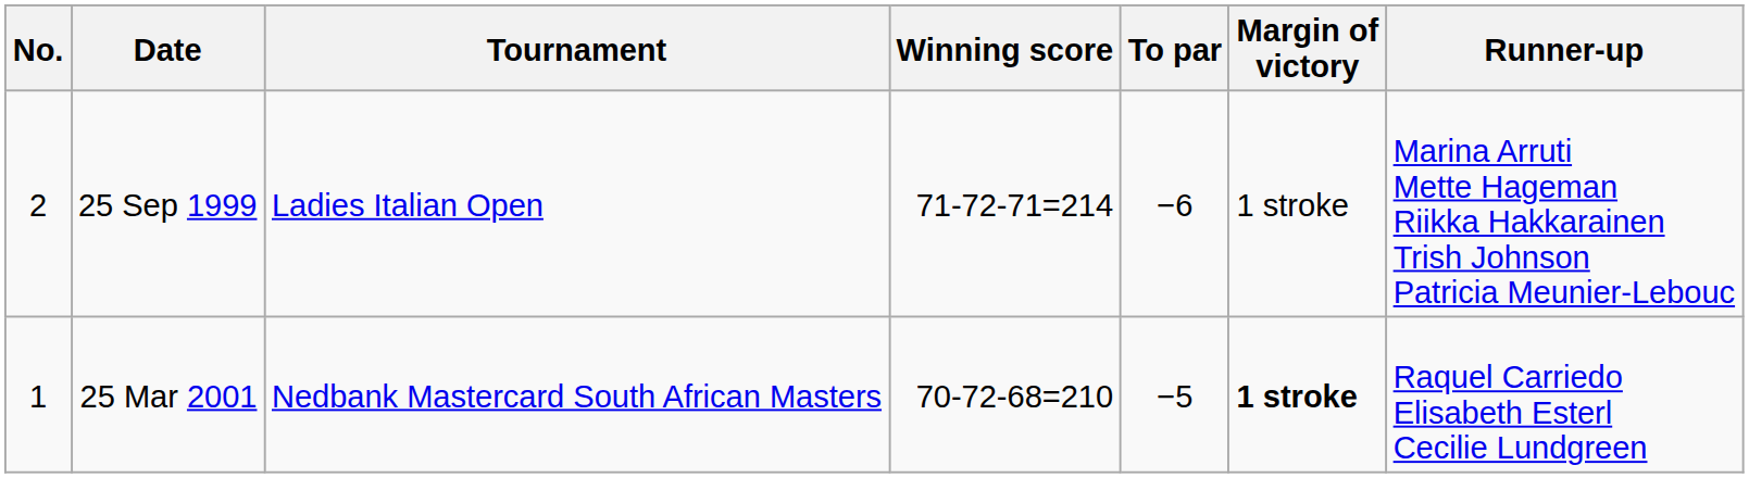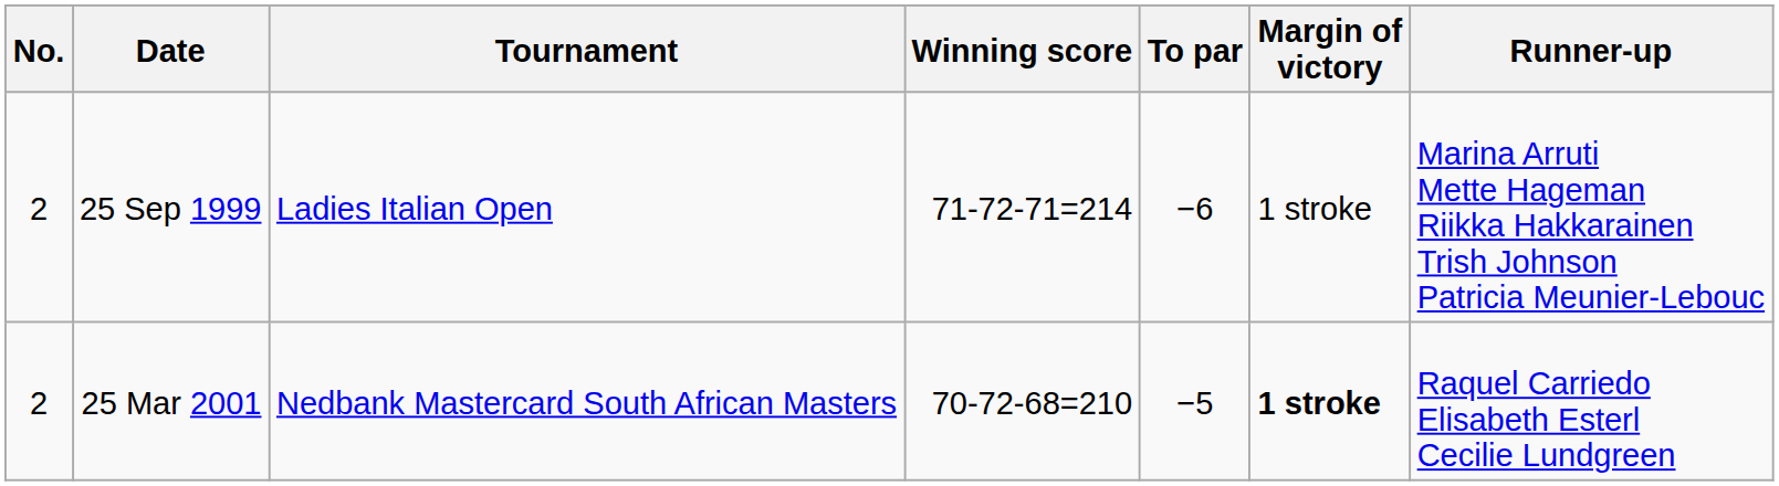25 Mar 2001 | No.: 1 -> 2
